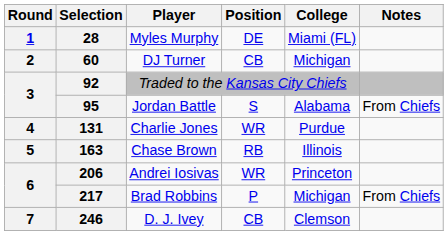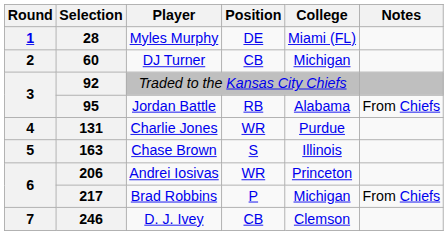95 | Position: S -> RB
163 | Position: RB -> S
